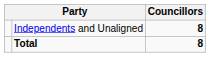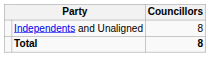Independents and Unaligned | Councillors: bold -> normal
